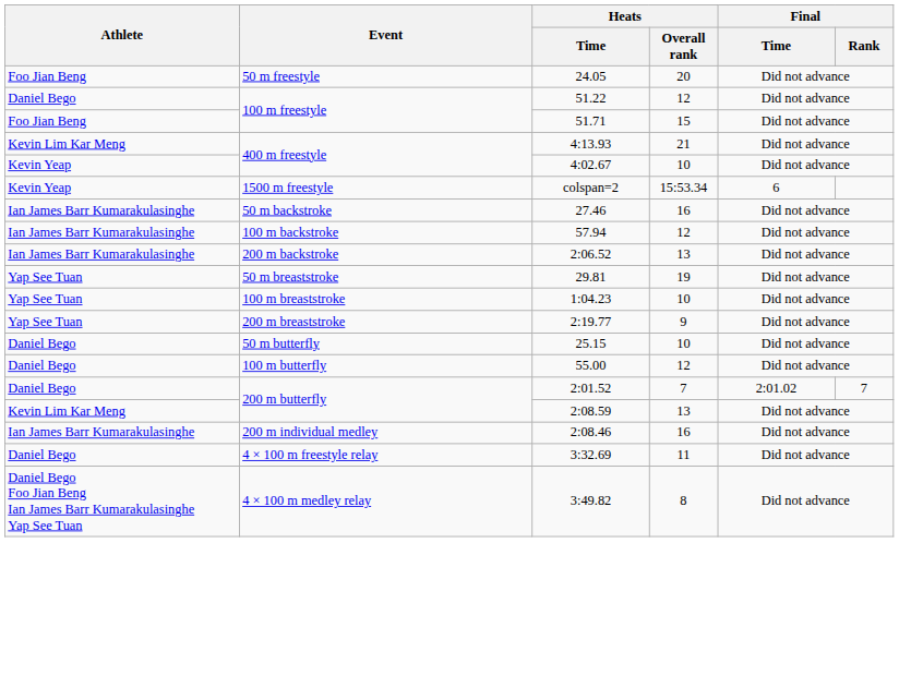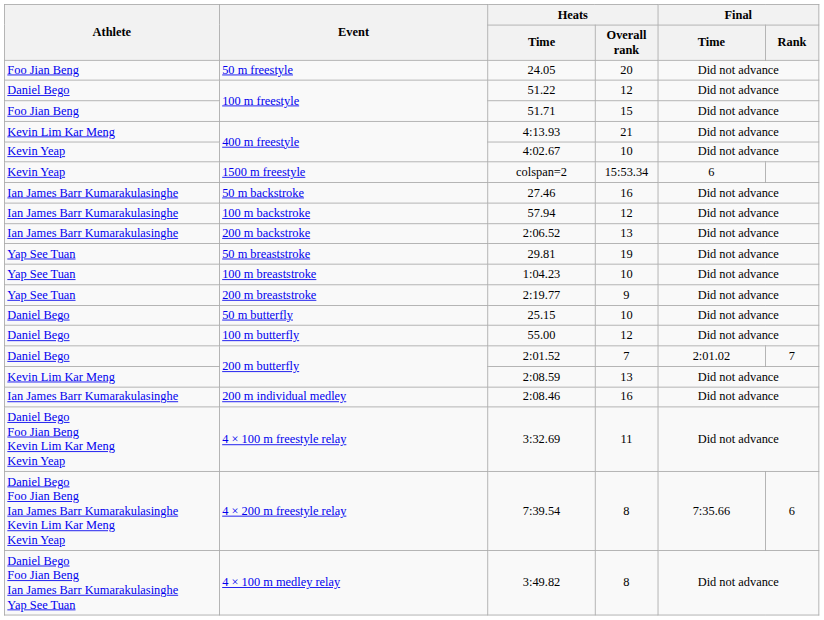3:32.69 | Athlete: Daniel Bego -> Daniel Bego Foo Jian Beng Kevin Lim Kar Meng Kevin Yeap
+ row: Daniel Bego Foo Jian Beng Ian James Barr Kumarakulasinghe Kevin Lim Kar Meng Kevin Yeap | 4 × 200 m freestyle relay | 7:39.54 | 8 | 7:35.66 | 6
